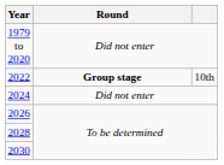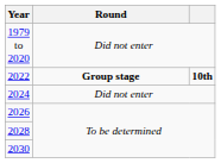2022 | column 3: normal -> bold
